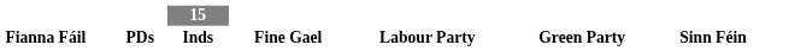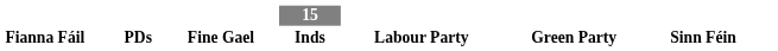columns swapped: 15 <-> 31
